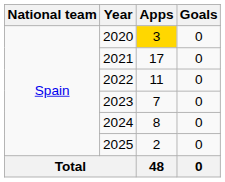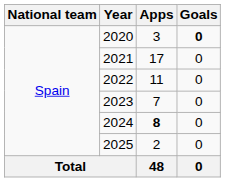2020 | Apps: gold background -> no background
2020 | Goals: normal -> bold
2024 | Apps: normal -> bold
